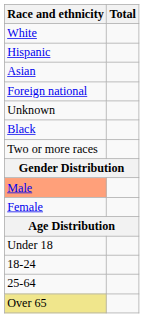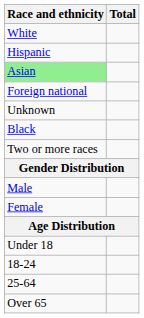Asian | Race and ethnicity: no background -> lightgreen background
Male | Race and ethnicity: lightsalmon background -> no background
Over 65 | Race and ethnicity: khaki background -> no background
